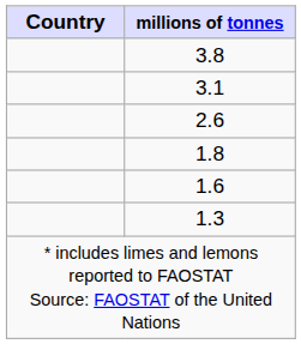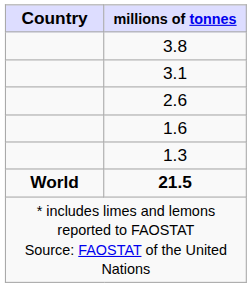- row: 1.8
+ row: World | 21.5
